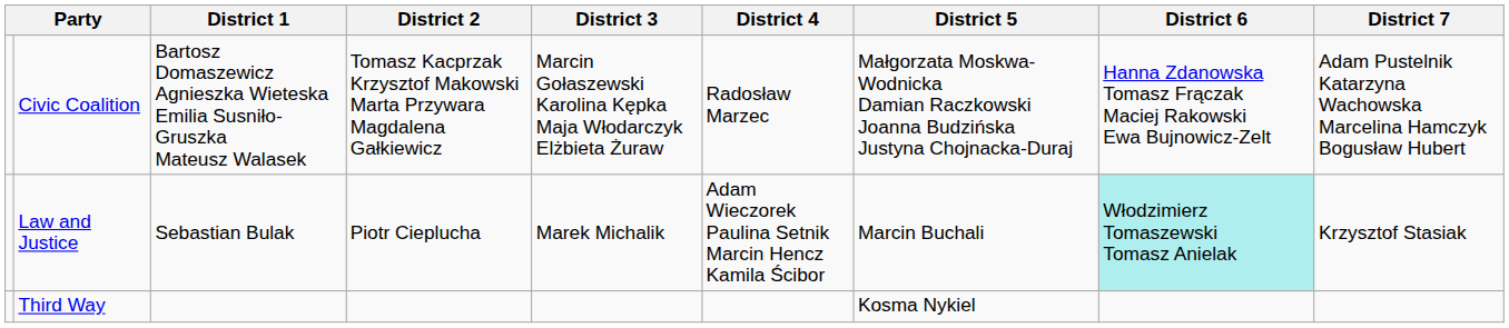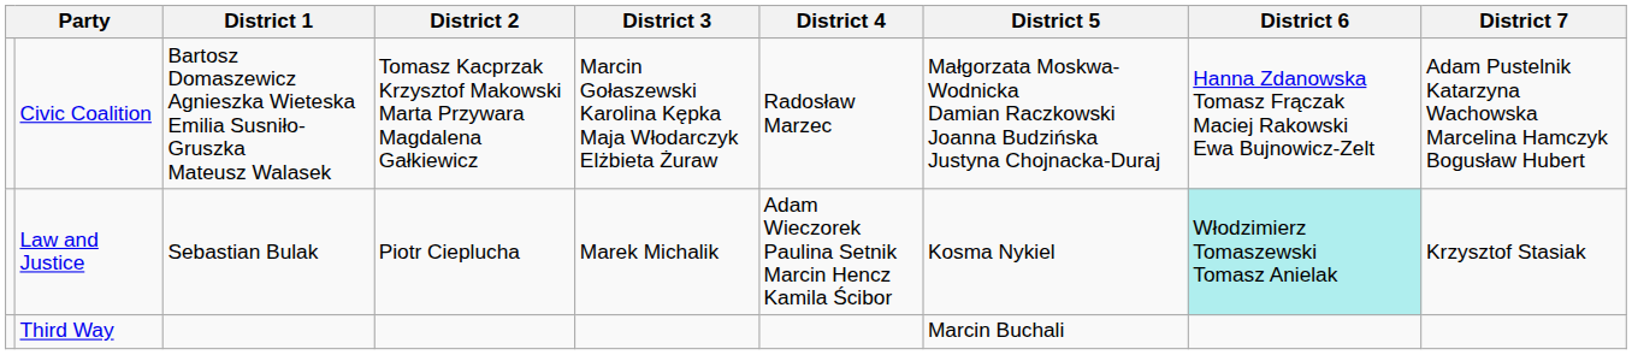Law and Justice | District 5: Marcin Buchali -> Kosma Nykiel
Third Way | District 5: Kosma Nykiel -> Marcin Buchali
